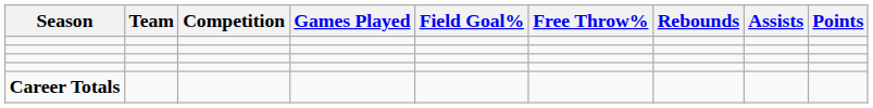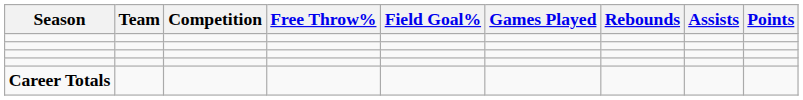columns swapped: Games Played <-> Free Throw%
